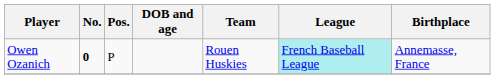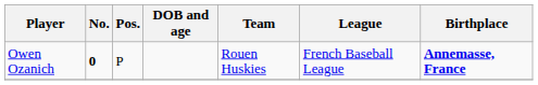Owen Ozanich | League: paleturquoise background -> no background
Owen Ozanich | Birthplace: normal -> bold
